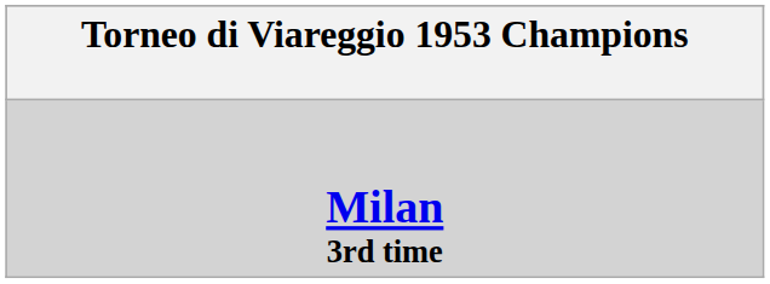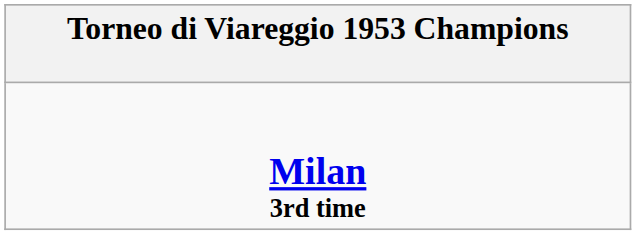row 2 | column 1: lightgrey background -> no background
